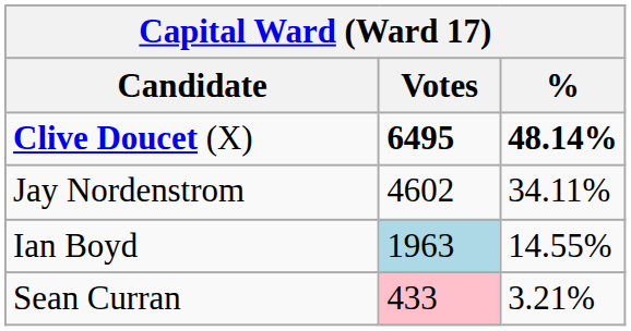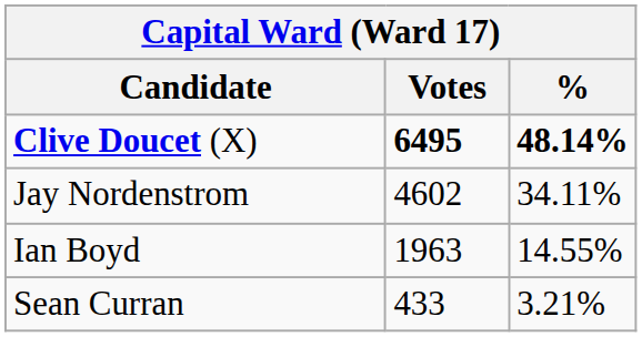Ian Boyd | Votes: lightblue background -> no background
Sean Curran | Votes: pink background -> no background
